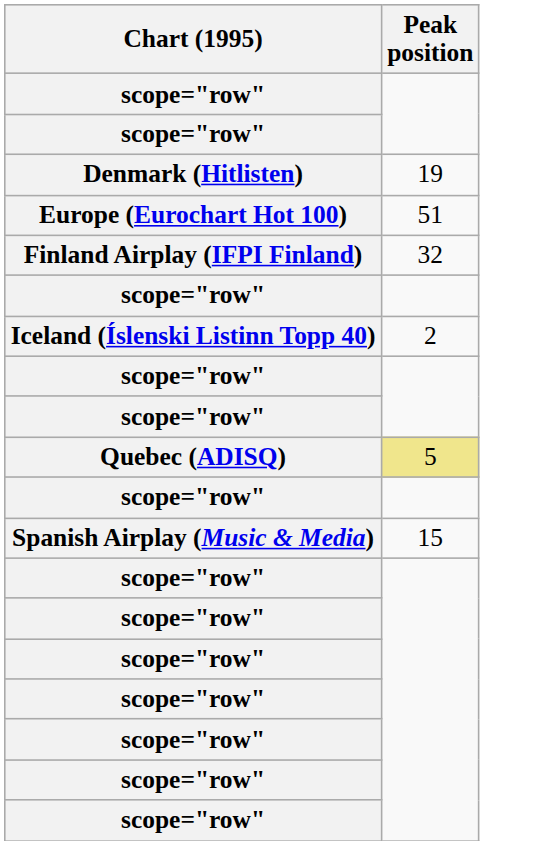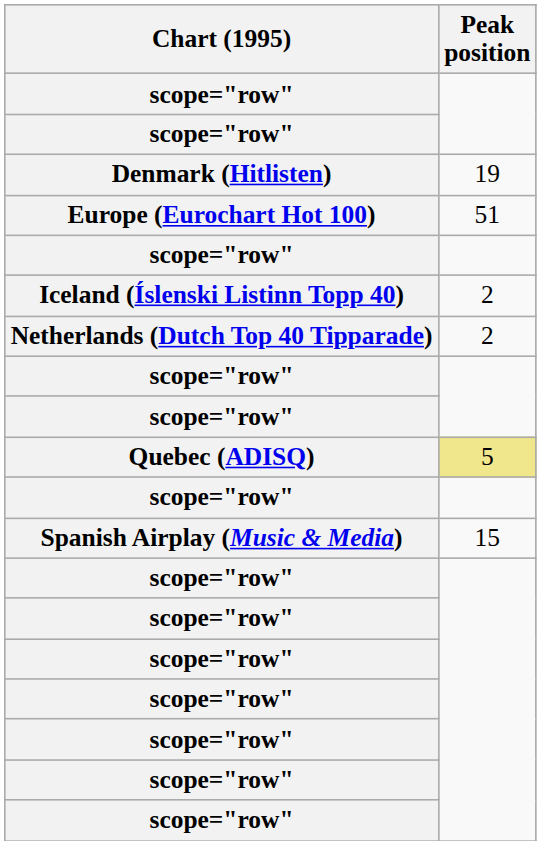- row: Finland Airplay (IFPI Finland) | 32
+ row: Netherlands (Dutch Top 40 Tipparade) | 2
